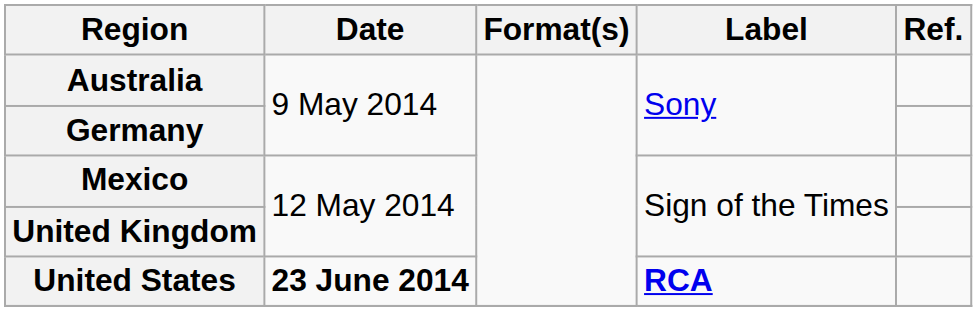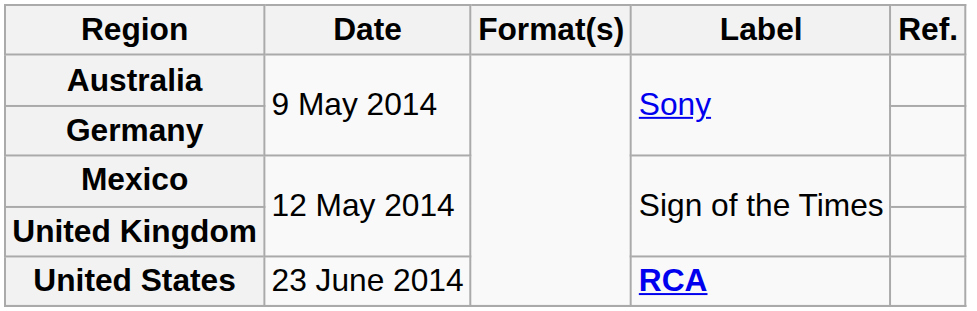United States | Date: bold -> normal
